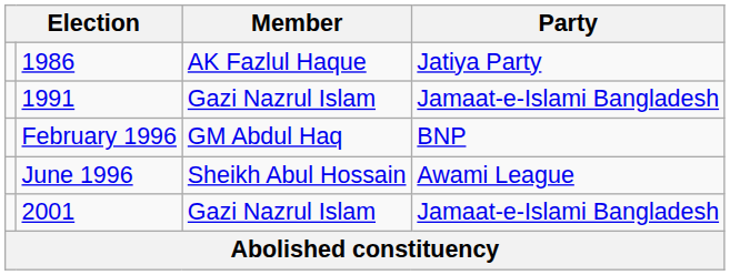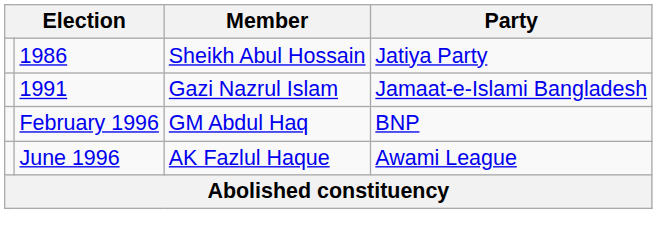1986 | Member: AK Fazlul Haque -> Sheikh Abul Hossain
June 1996 | Member: Sheikh Abul Hossain -> AK Fazlul Haque
- row: 2001 | Gazi Nazrul Islam | Jamaat-e-Islami Bangladesh
